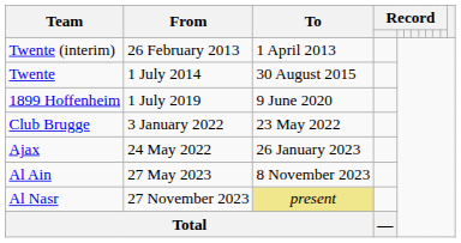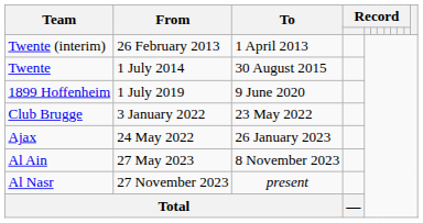Al Nasr | To: khaki background -> no background
